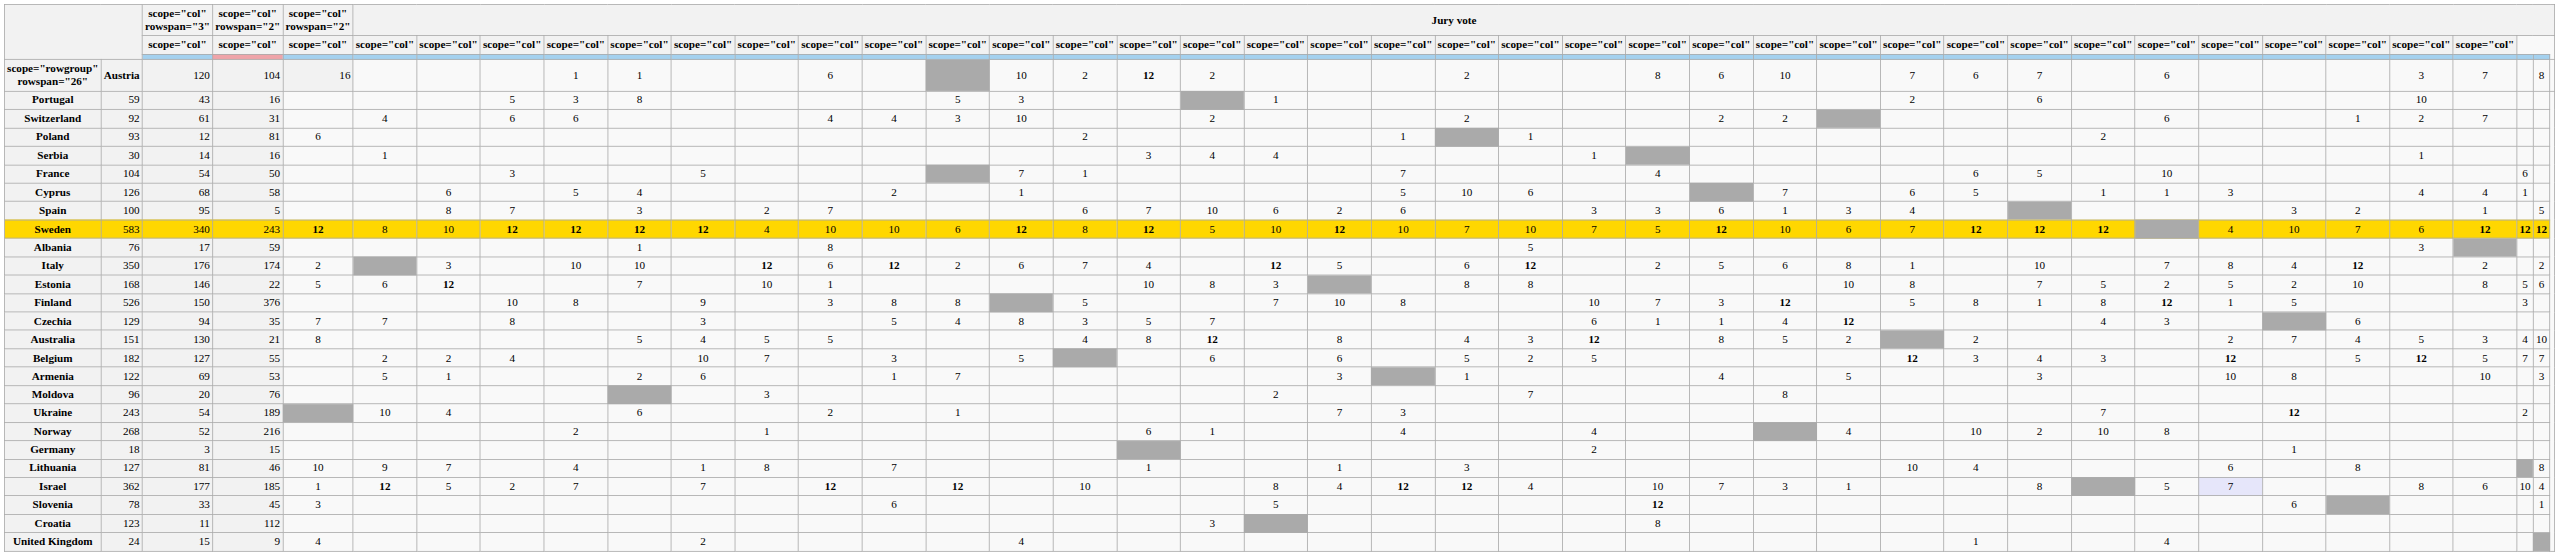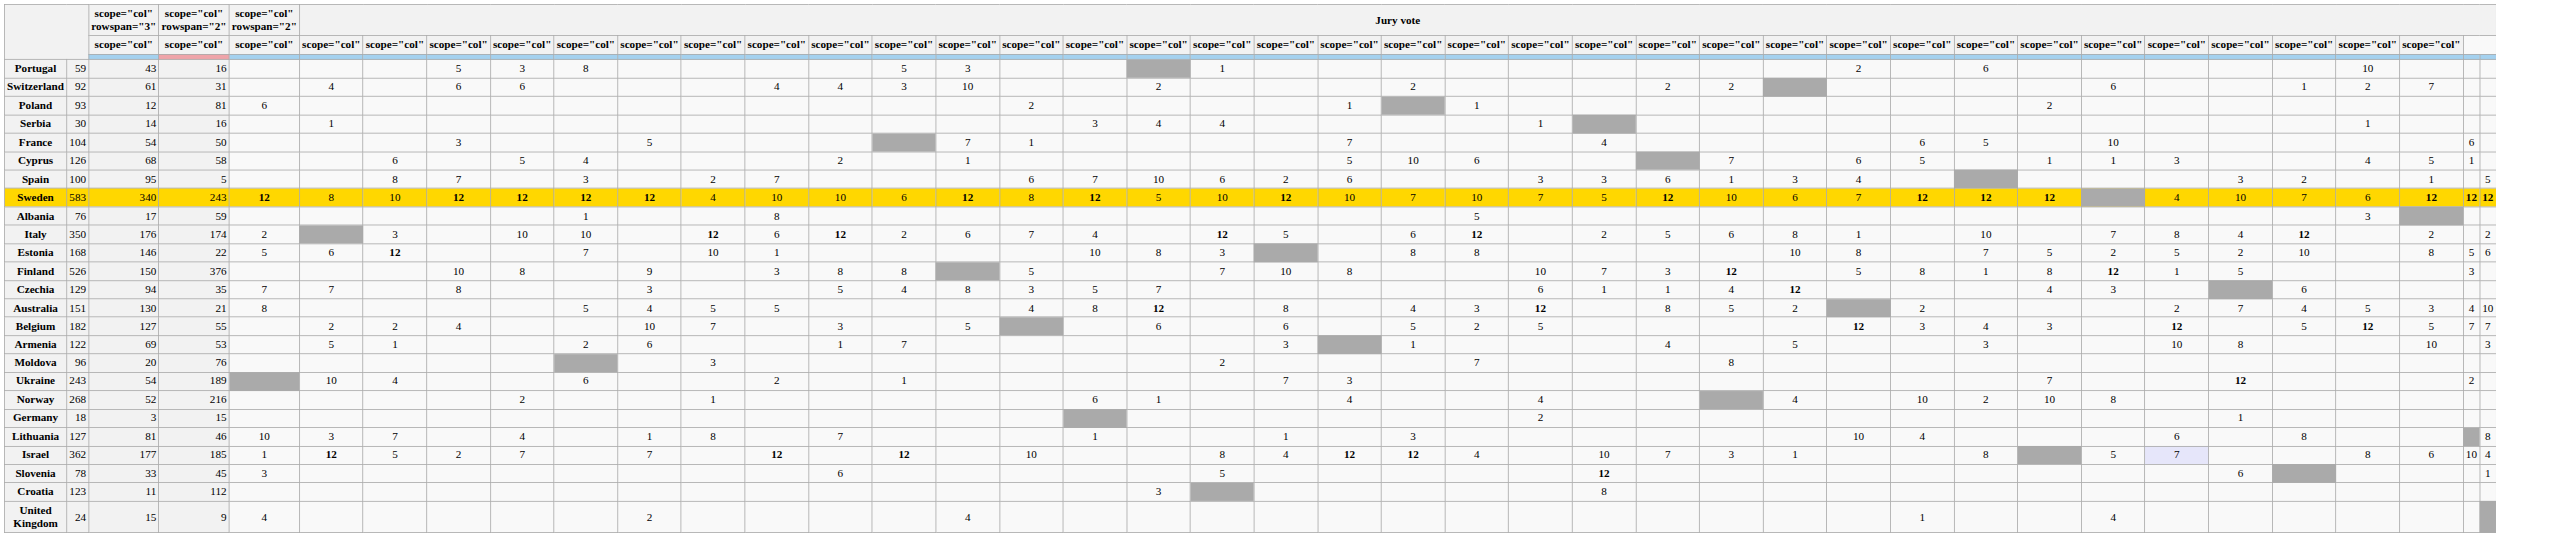- row: scope="rowgroup" rowspan="26" | Austria | 120 | 104 | 16 | 1 | 1 | 6 | 10 | 2 | 12 | 2 | 2 | 8 | 6 | 10 | 7 | 6 | 7 | 6 | 3 | 7 | 8
Cyprus | column 39: 4 -> 5
Lithuania | column 6: 9 -> 3
